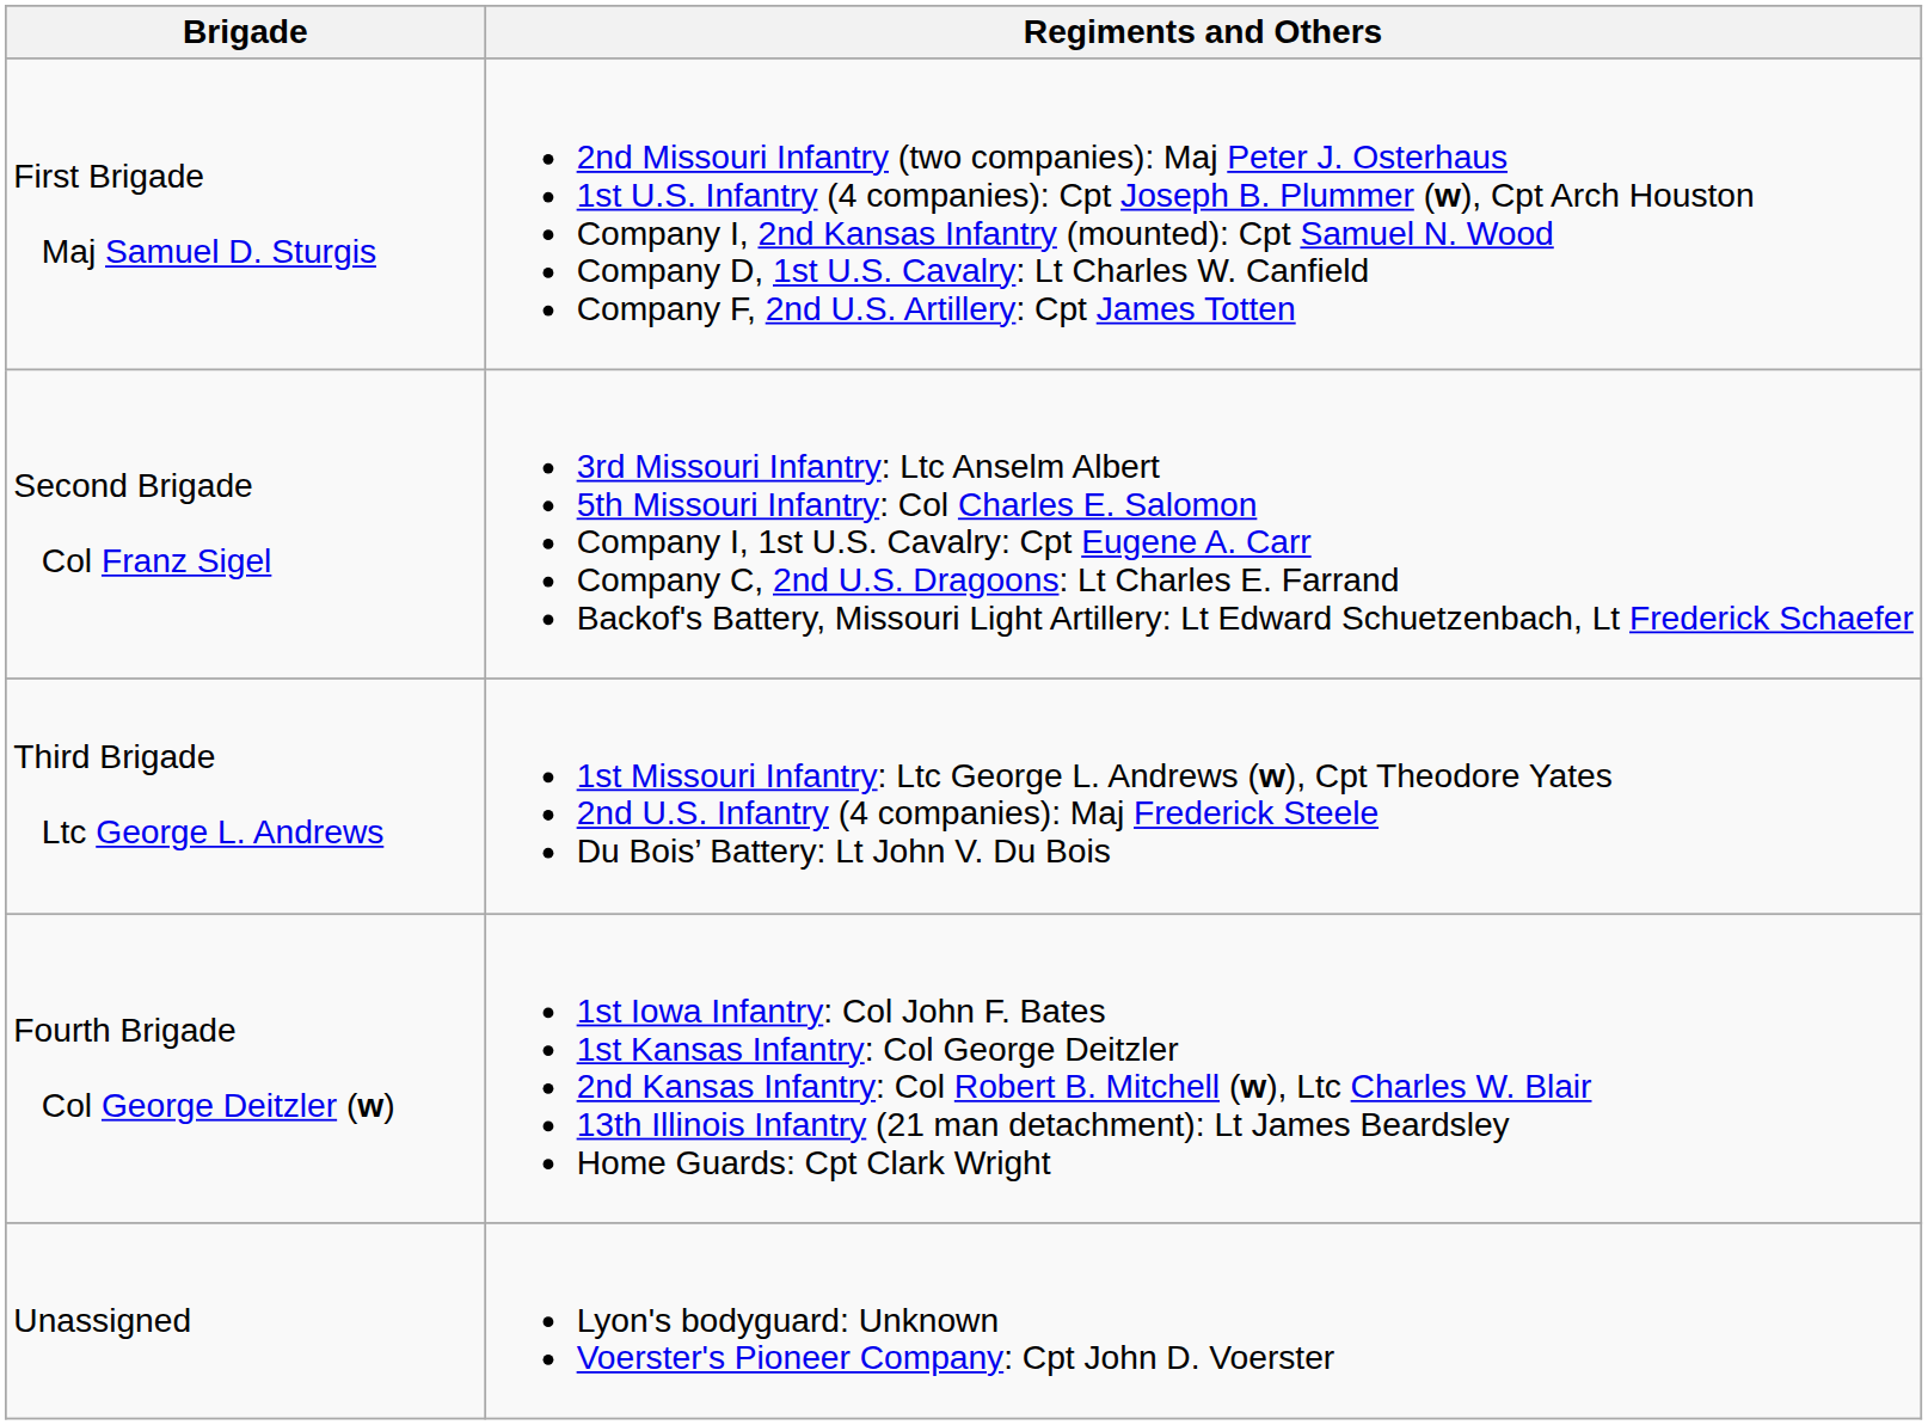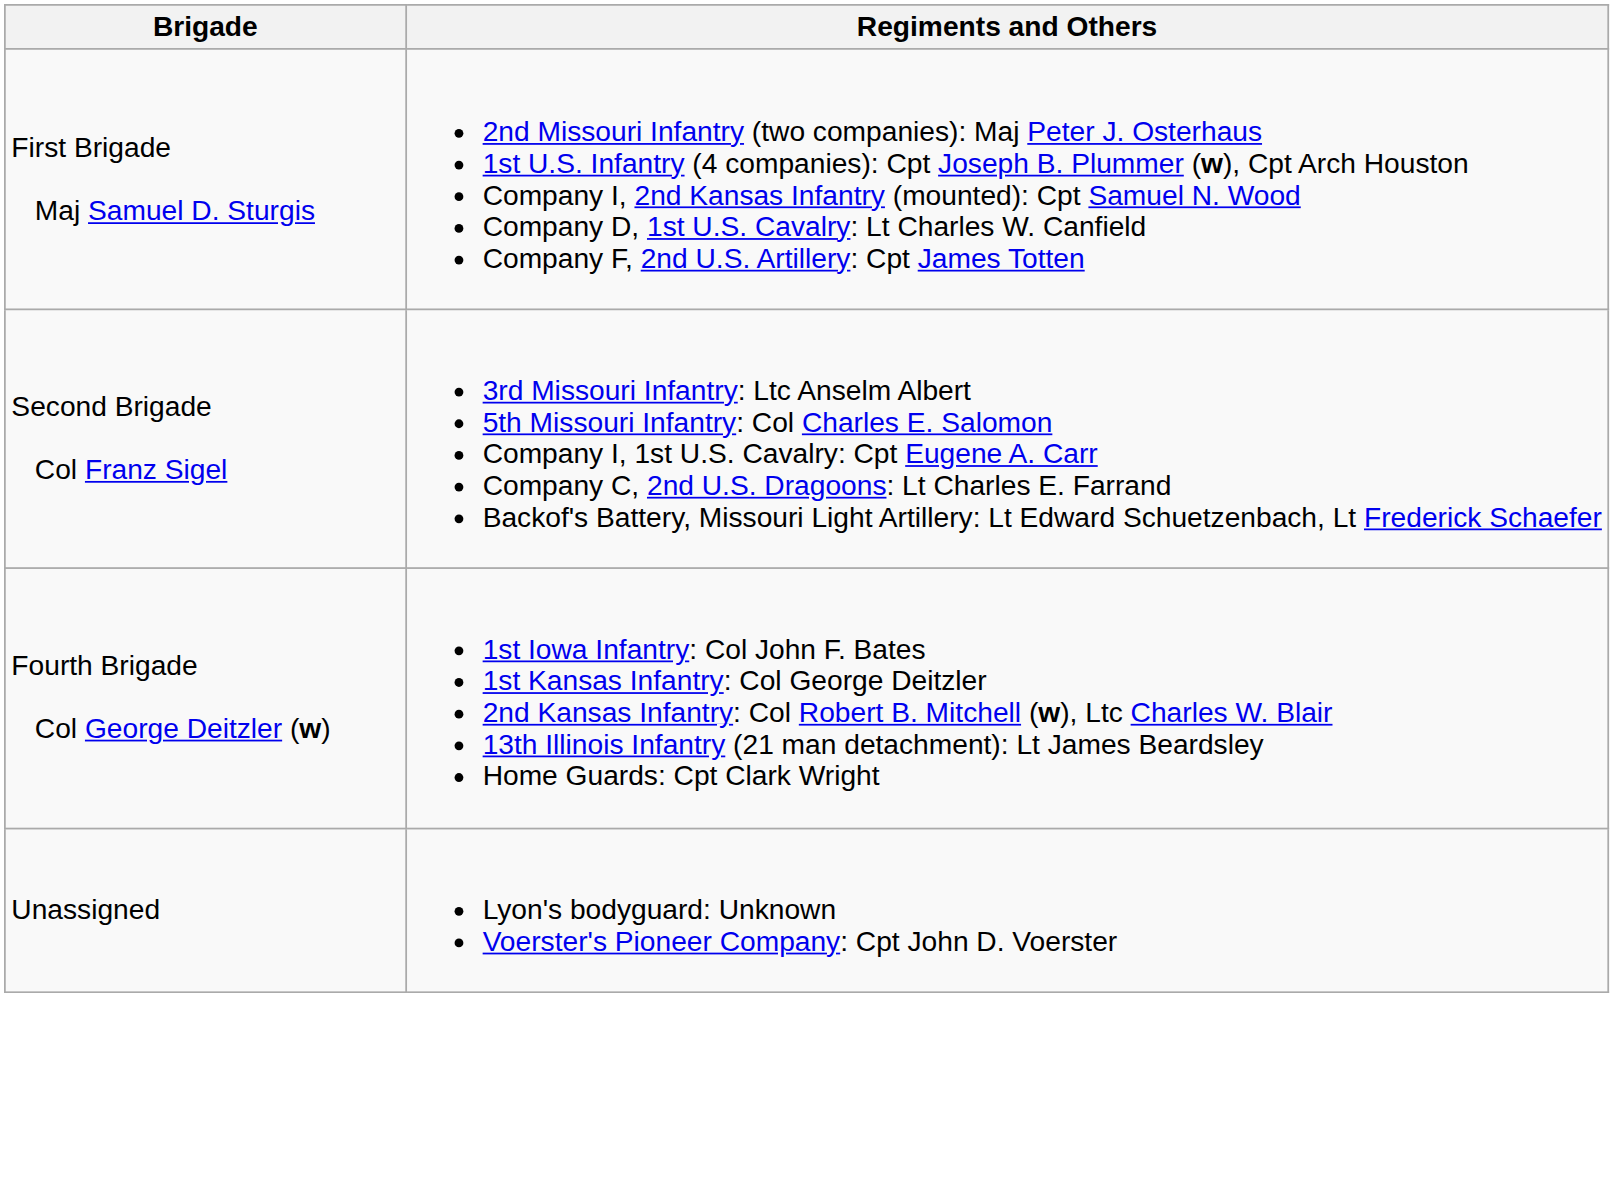- row: Third Brigade Ltc George L. Andrews | 1st Missouri Infantry: Ltc George L. Andrews (w), Cpt Theodore Yates 2nd U.S. Infantry (4 companies): Maj Frederick Steele Du Bois’ Battery: Lt John V. Du Bois
